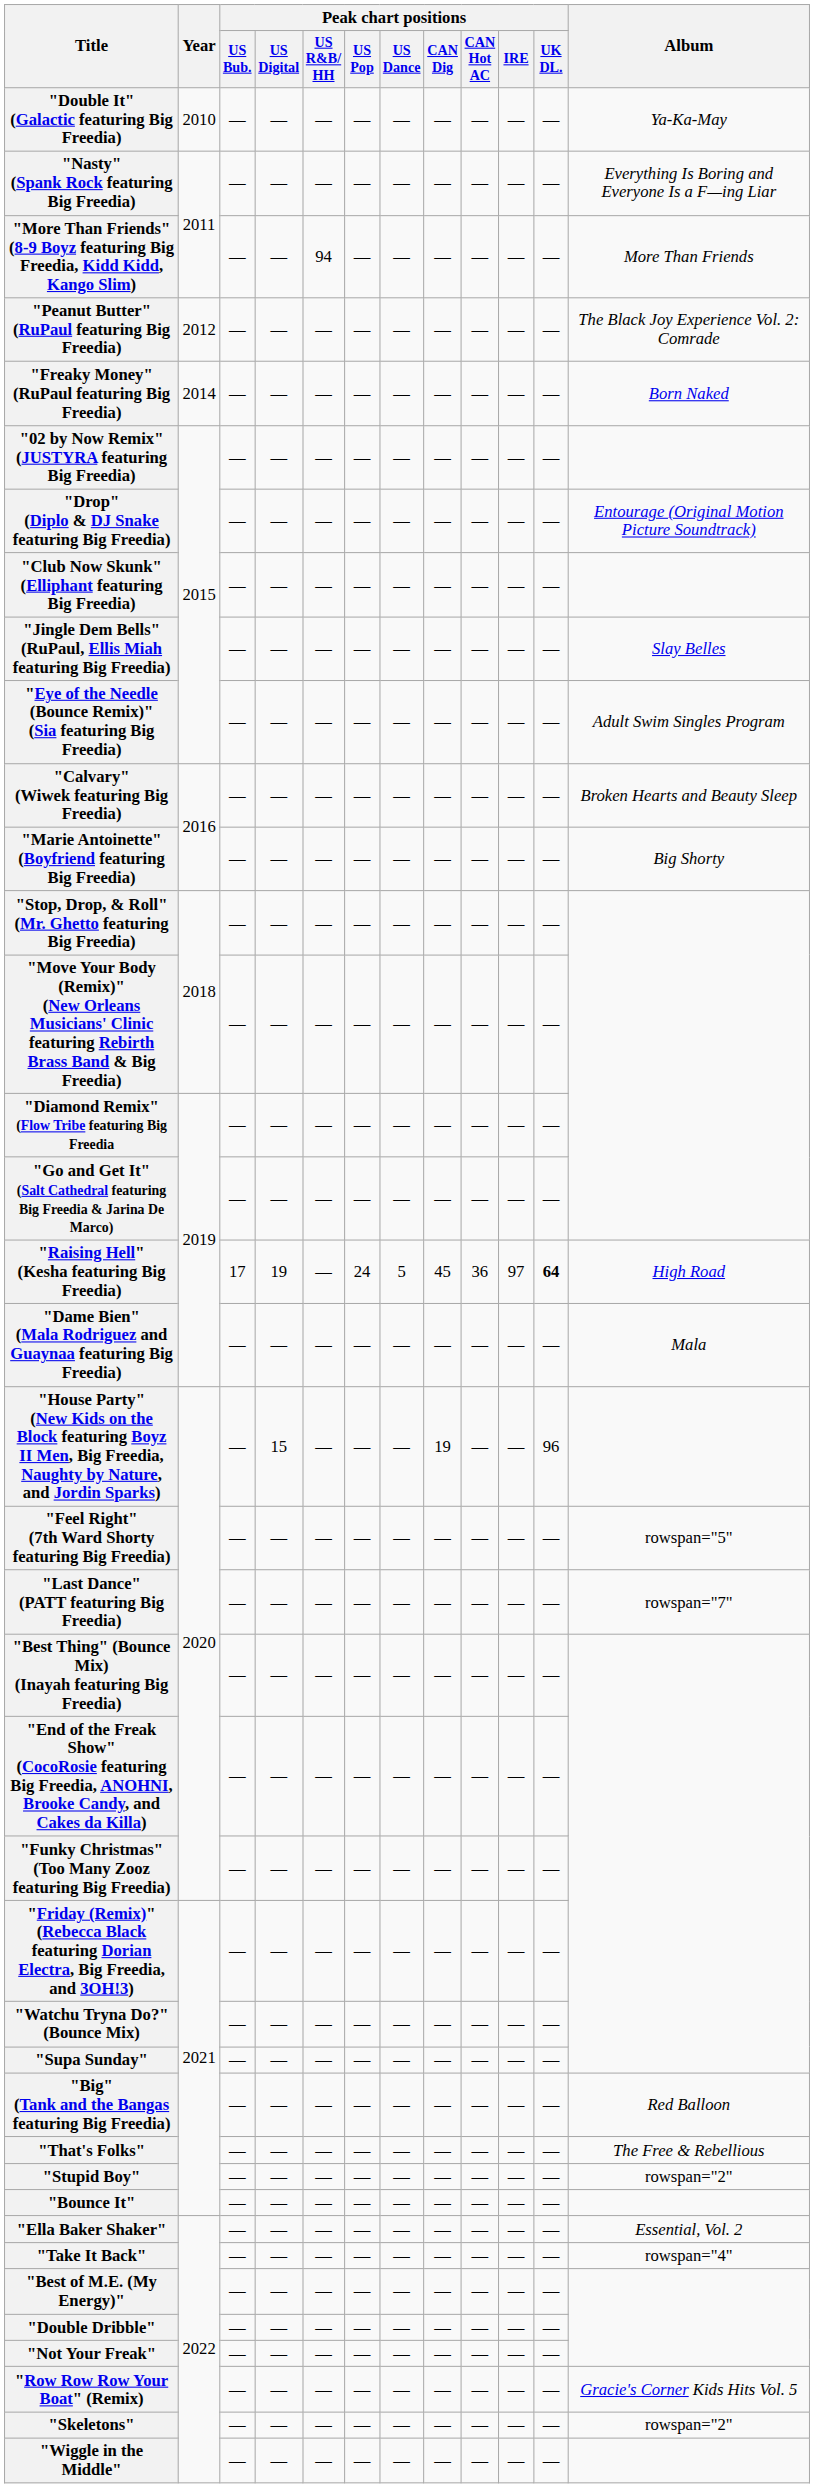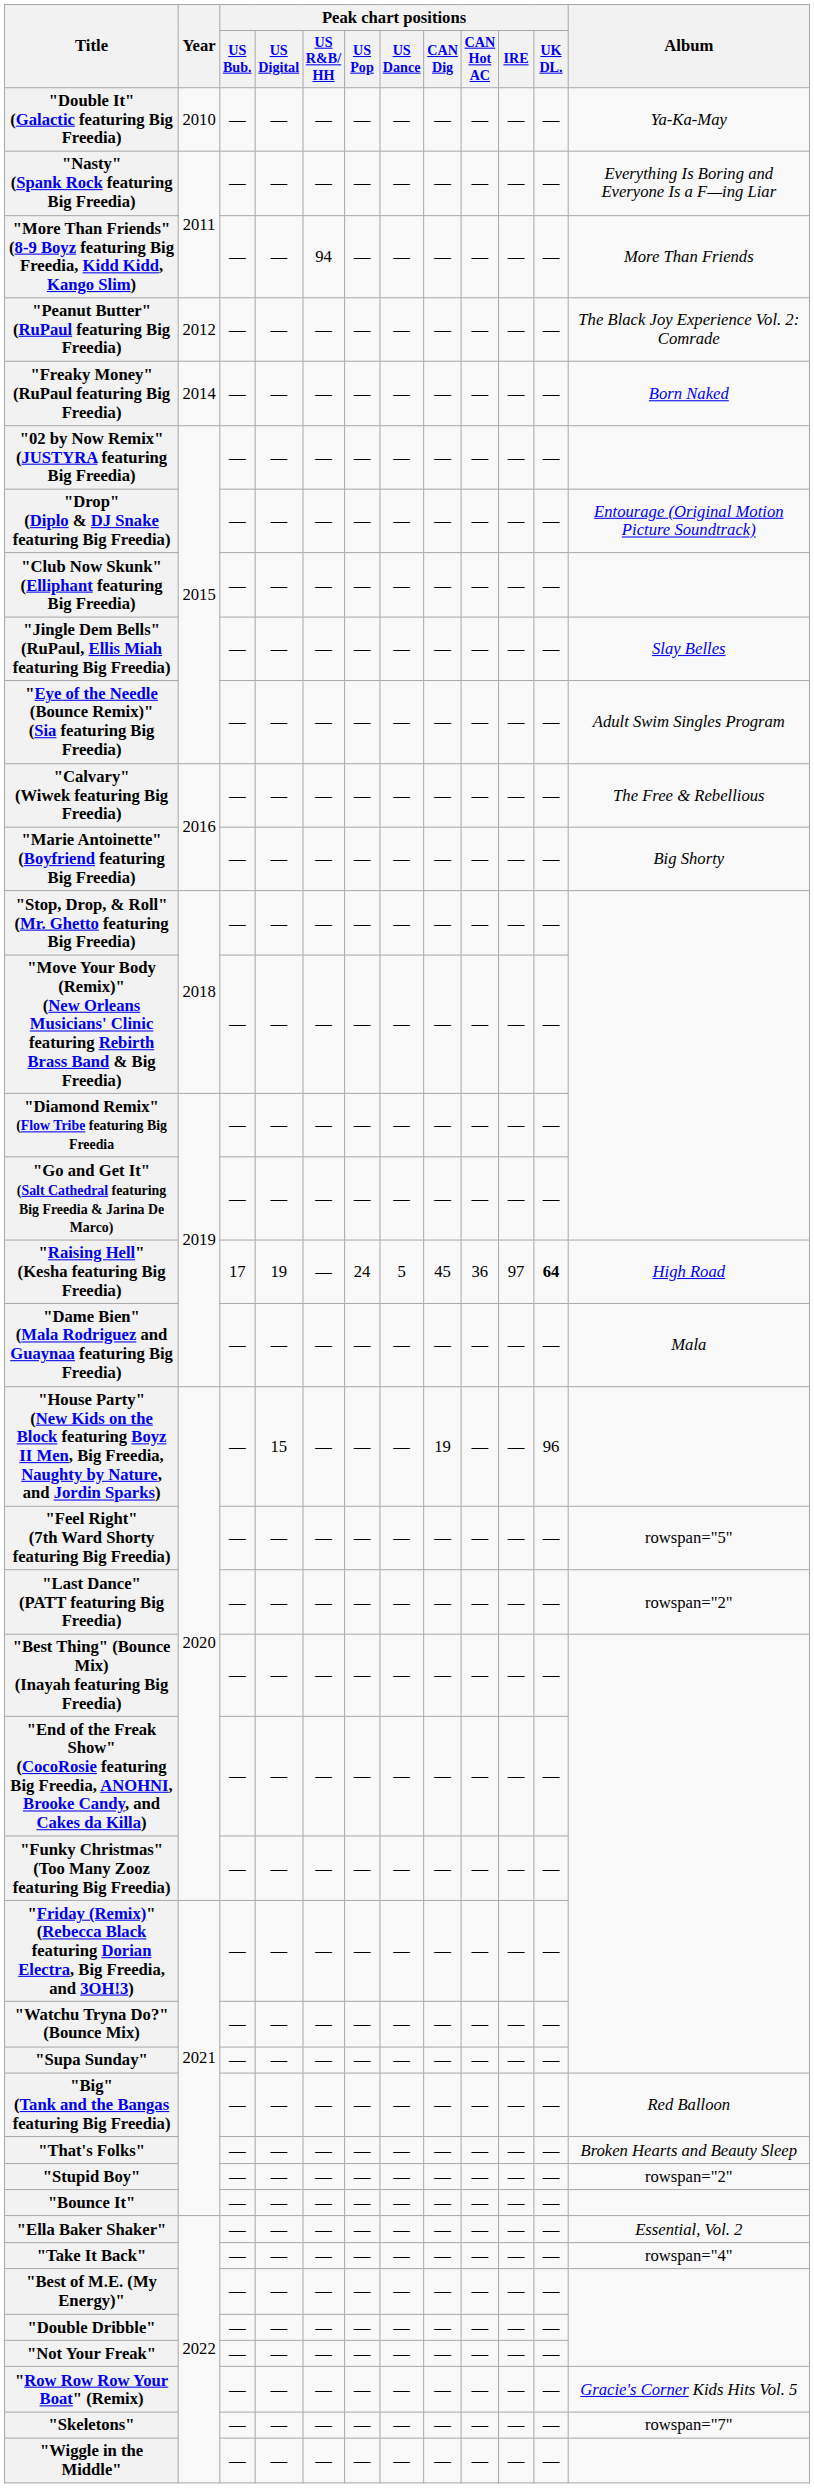"Calvary" (Wiwek featuring Big Freedia) | Album: Broken Hearts and Beauty Sleep -> The Free & Rebellious
"Last Dance" (PATT featuring Big Freedia) | Album: rowspan="7" -> rowspan="2"
"That's Folks" | Album: The Free & Rebellious -> Broken Hearts and Beauty Sleep
"Skeletons" | Album: rowspan="2" -> rowspan="7"
